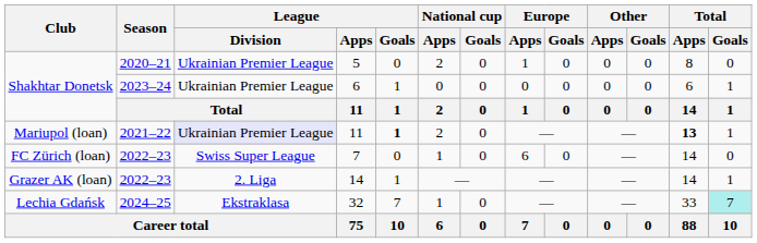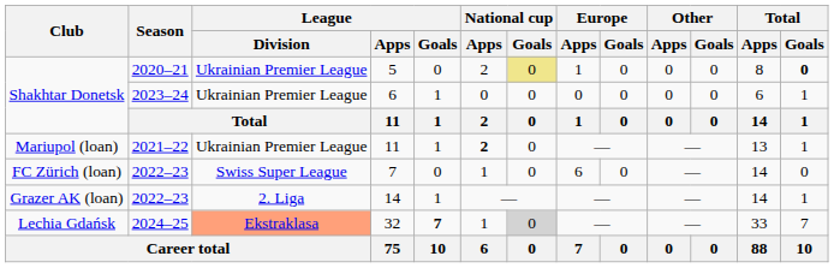5 | National cup / Goals: no background -> khaki background
5 | Total / Goals: normal -> bold
Mariupol (loan) / 11 | League / Division: lavender background -> no background
Mariupol (loan) / 11 | League / Goals: bold -> normal
Mariupol (loan) / 11 | National cup / Apps: normal -> bold
Mariupol (loan) / 11 | Total / Apps: bold -> normal
32 | League / Division: no background -> lightsalmon background
32 | League / Goals: normal -> bold
32 | National cup / Goals: no background -> lightgrey background
32 | Total / Goals: paleturquoise background -> no background
